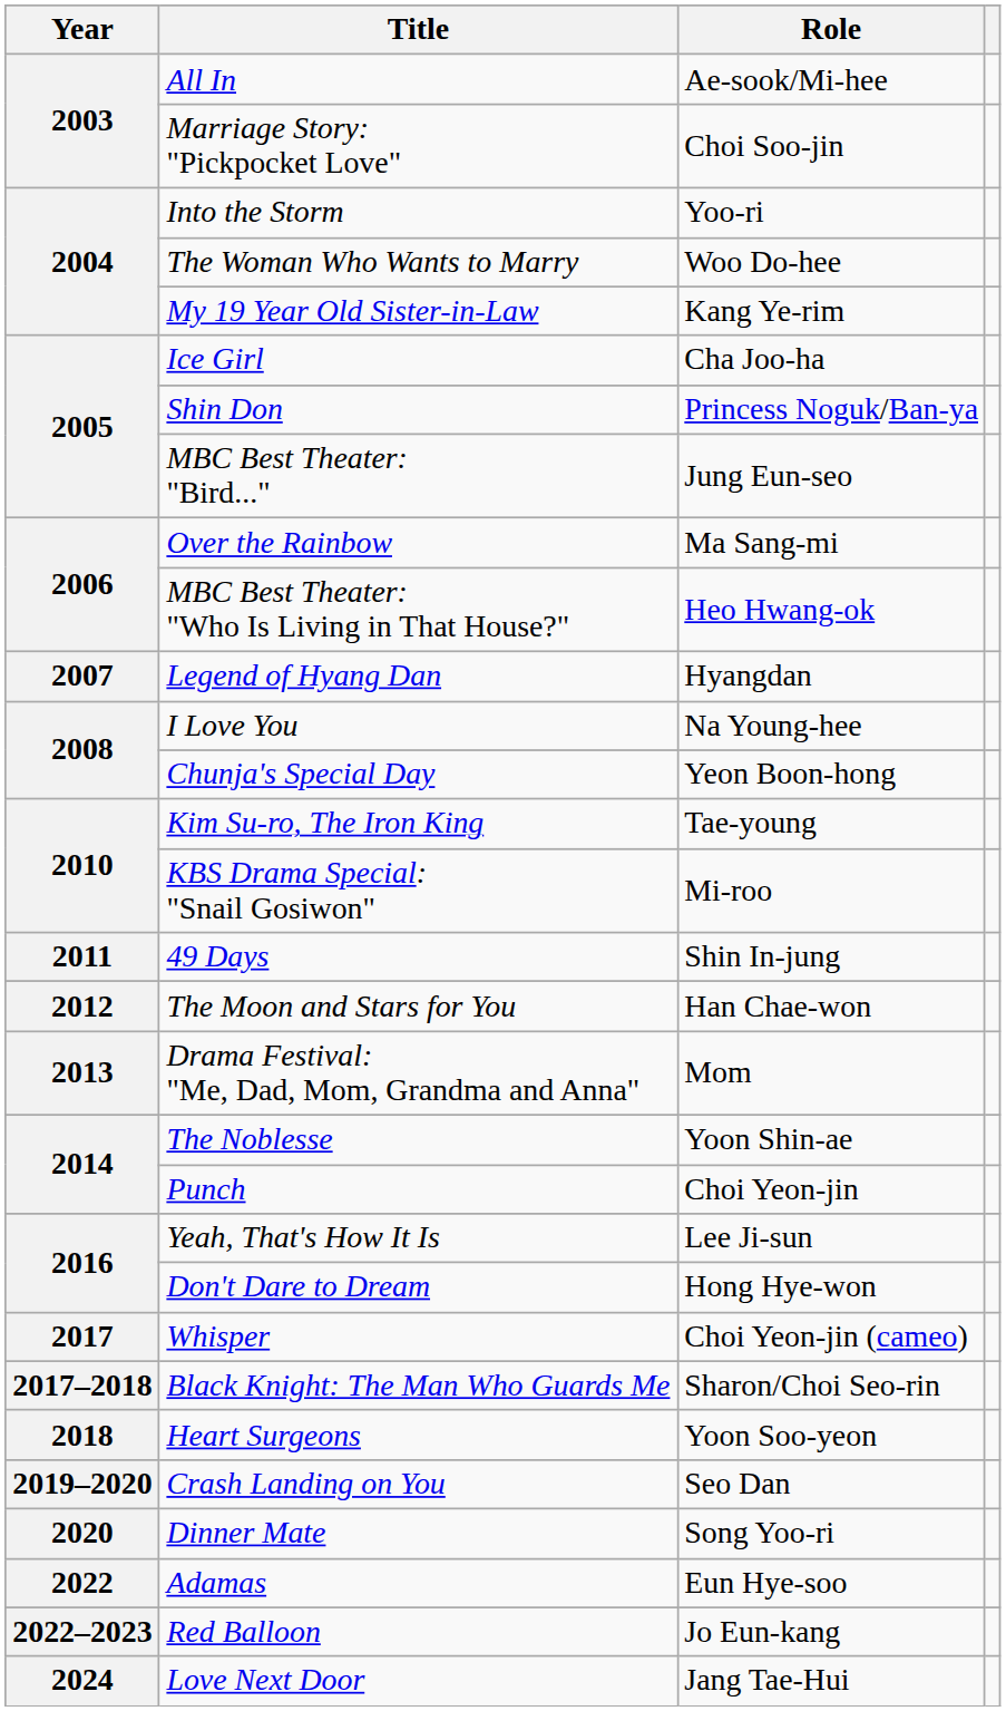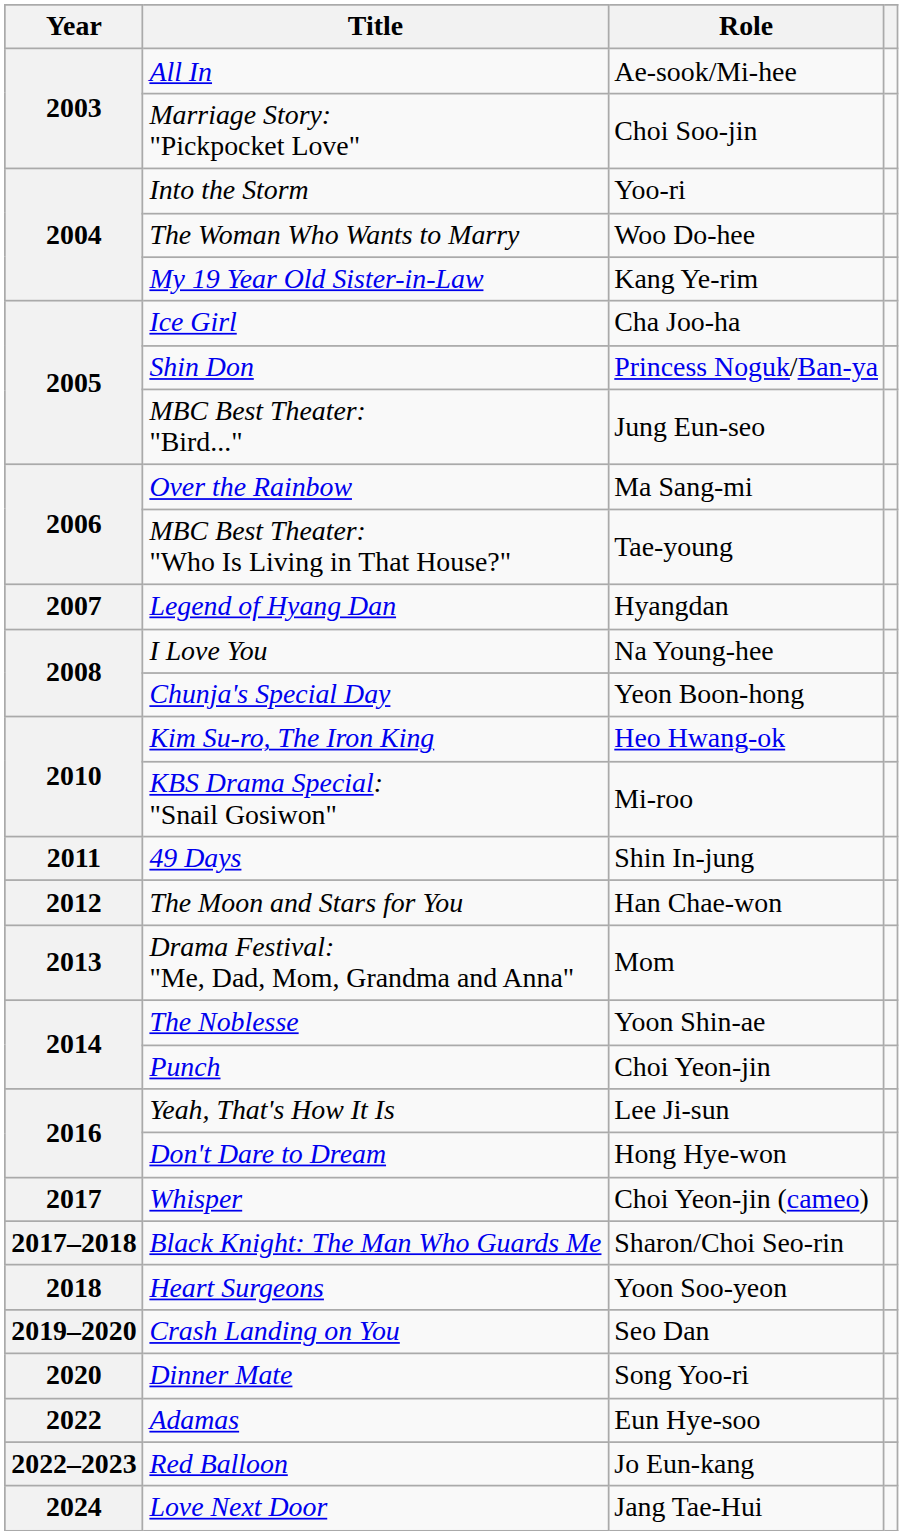MBC Best Theater: "Who Is Living in That House?" | Role: Heo Hwang-ok -> Tae-young
Kim Su-ro, The Iron King | Role: Tae-young -> Heo Hwang-ok
